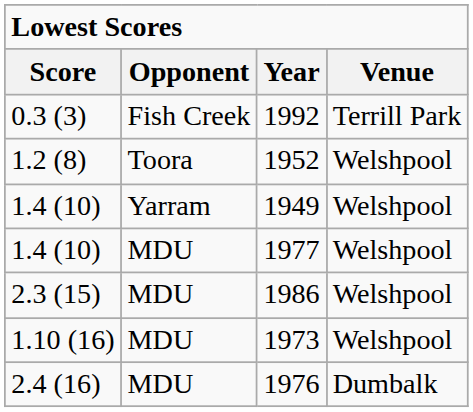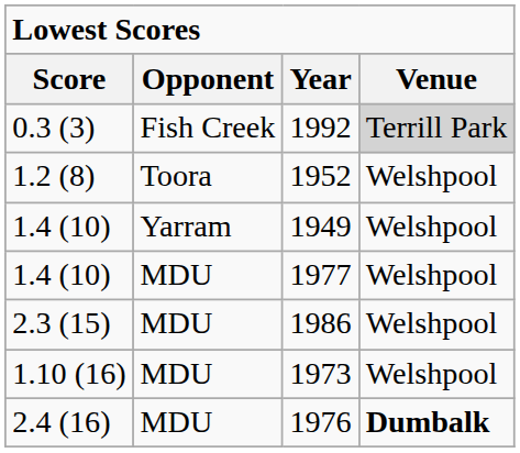1992 | Venue: no background -> lightgrey background
1976 | Venue: normal -> bold
